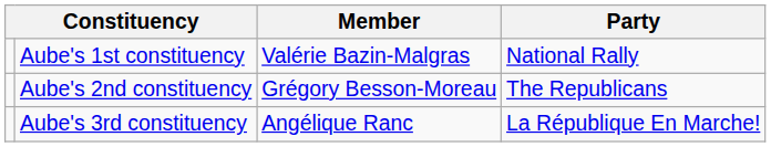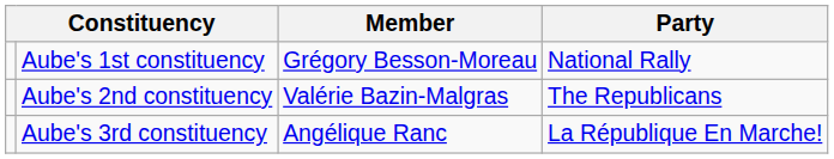Aube's 1st constituency | Member: Valérie Bazin-Malgras -> Grégory Besson-Moreau
Aube's 2nd constituency | Member: Grégory Besson-Moreau -> Valérie Bazin-Malgras
